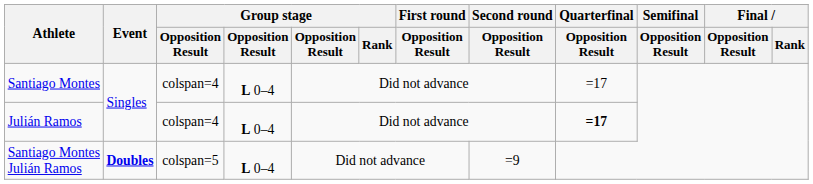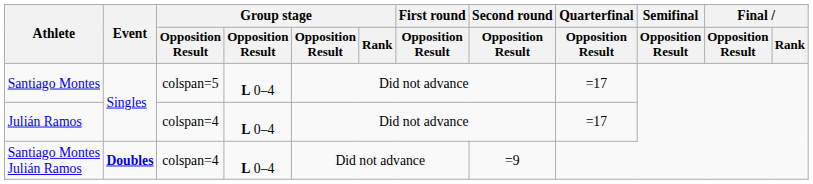Santiago Montes | column 3: colspan=4 -> colspan=5
Julián Ramos | Quarterfinal / Opposition Result: bold -> normal
Santiago Montes Julián Ramos | column 3: colspan=5 -> colspan=4
